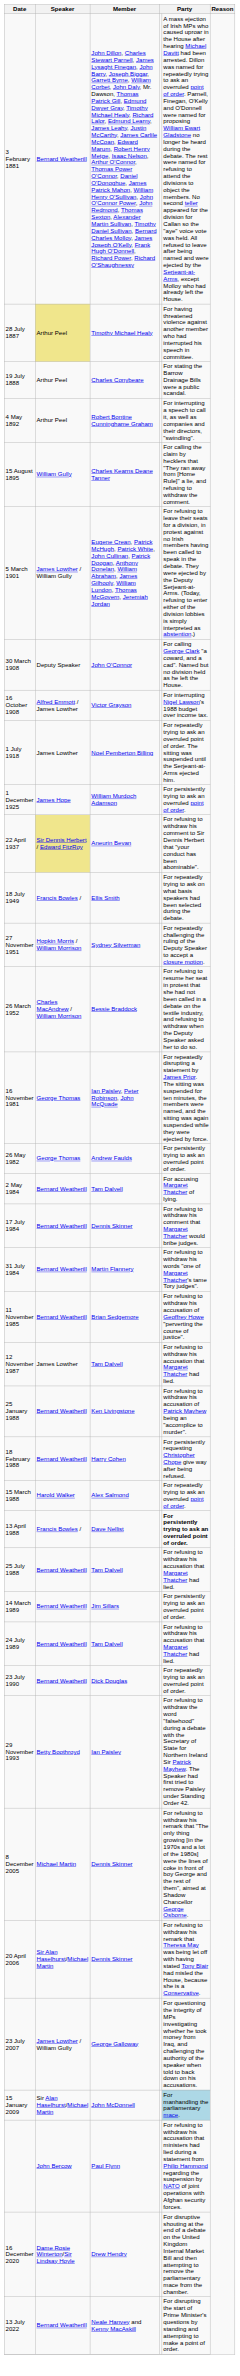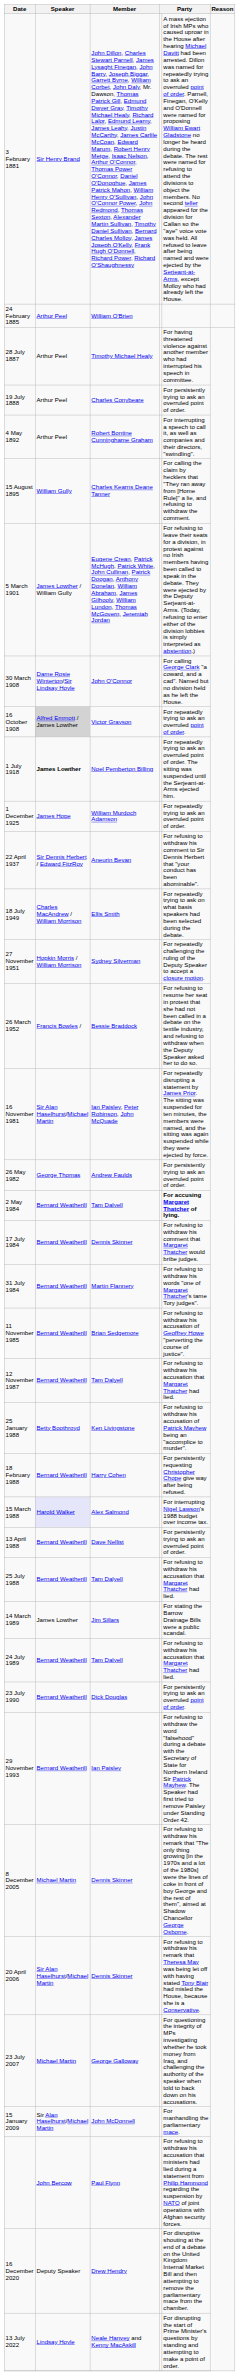3 February 1881 | Speaker: Bernard Weatherill -> Sir Henry Brand
+ row: 24 February 1885 | Arthur Peel | William O'Brien
28 July 1887 | Speaker: khaki background -> no background
19 July 1888 | column 5: For stating the Barrow Drainage Bills were a public scandal. -> For persistently trying to ask an overruled point of order.
30 March 1908 | Speaker: Deputy Speaker -> Dame Rosie Winterton/Sir Lindsay Hoyle
16 October 1908 | Speaker: no background -> lightgrey background
16 October 1908 | column 5: For interrupting Nigel Lawson's 1988 budget over income tax. -> For repeatedly trying to ask an overruled point of order.
1 July 1918 | Speaker: normal -> bold
1 December 1925 | column 5: For persistently trying to ask an overruled point of order. -> For repeatedly trying to ask an overruled point of order.
22 April 1937 | Speaker: khaki background -> no background
18 July 1949 | Speaker: Francis Bowles / -> Charles MacAndrew / William Morrison
26 March 1952 | Speaker: Charles MacAndrew / William Morrison -> Francis Bowles /
16 November 1981 | Speaker: George Thomas -> Sir Alan Haselhurst/Michael Martin
2 May 1984 | column 5: normal -> bold
12 November 1987 | Speaker: James Lowther -> Bernard Weatherill
25 January 1988 | Speaker: Bernard Weatherill -> Betty Boothroyd
15 March 1988 | Speaker: no background -> lavender background
15 March 1988 | column 5: For repeatedly trying to ask an overruled point of order. -> For interrupting Nigel Lawson's 1988 budget over income tax.
13 April 1988 | Speaker: Francis Bowles / -> Bernard Weatherill
13 April 1988 | column 5: bold -> normal
14 March 1989 | Speaker: Bernard Weatherill -> James Lowther
14 March 1989 | column 5: For persistently trying to ask an overruled point of order. -> For stating the Barrow Drainage Bills were a public scandal.
23 July 1990 | column 5: For repeatedly trying to ask an overruled point of order. -> For persistently trying to ask an overruled point of order.
29 November 1993 | Speaker: Betty Boothroyd -> Bernard Weatherill
23 July 2007 | Speaker: James Lowther / William Gully -> Michael Martin
15 January 2009 | column 5: lightblue background -> no background
16 December 2020 | Speaker: Dame Rosie Winterton/Sir Lindsay Hoyle -> Deputy Speaker
13 July 2022 | Speaker: Bernard Weatherill -> Lindsay Hoyle
